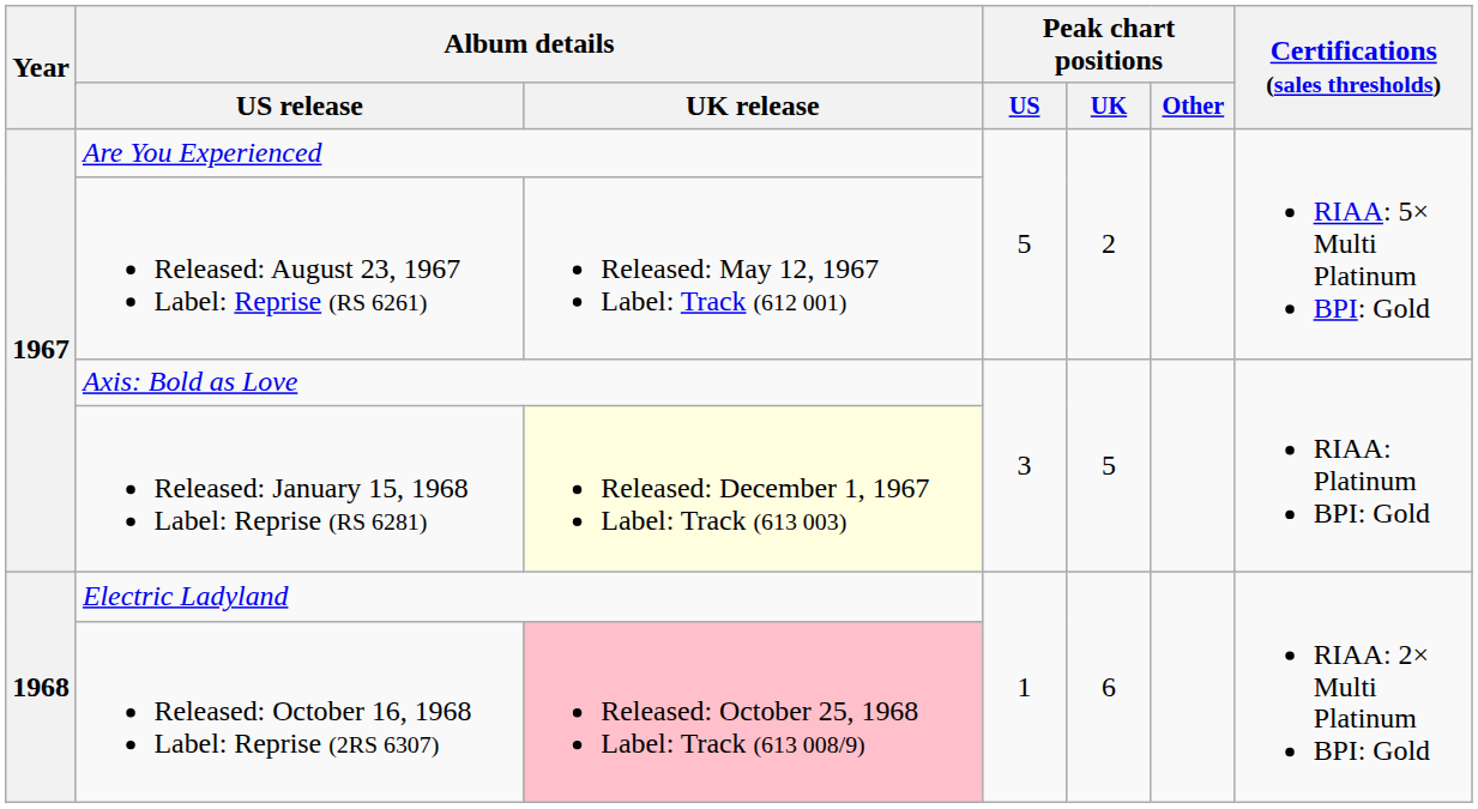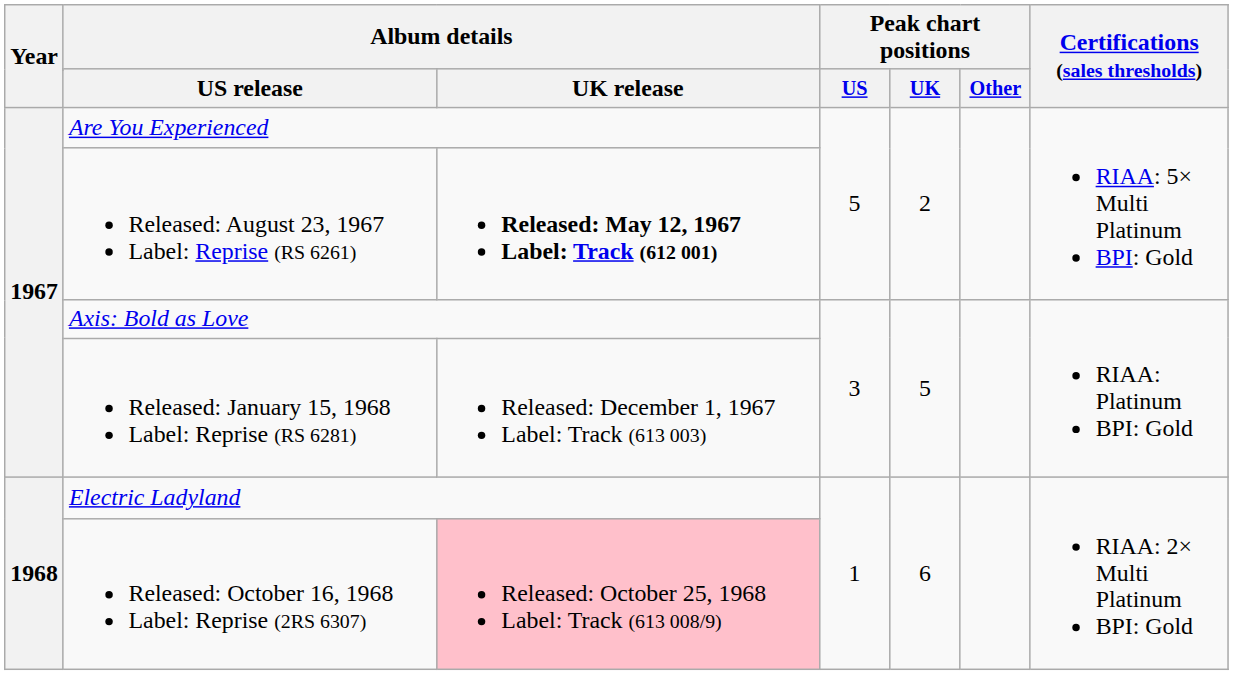Released: August 23, 1967 Label: Reprise (RS 6261) | Album details / UK release: normal -> bold
Released: January 15, 1968 Label: Reprise (RS 6281) | Album details / UK release: lightyellow background -> no background
